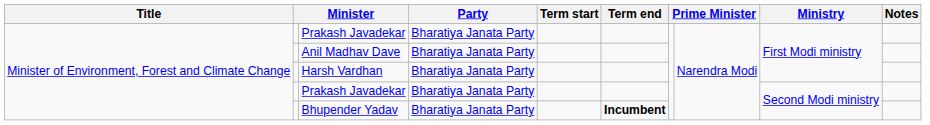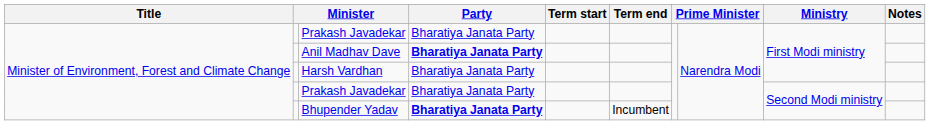Anil Madhav Dave | Party: normal -> bold
Bhupender Yadav | Party: normal -> bold
Bhupender Yadav | Term end: bold -> normal
